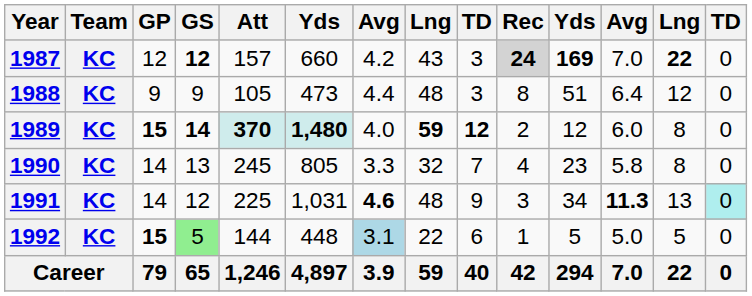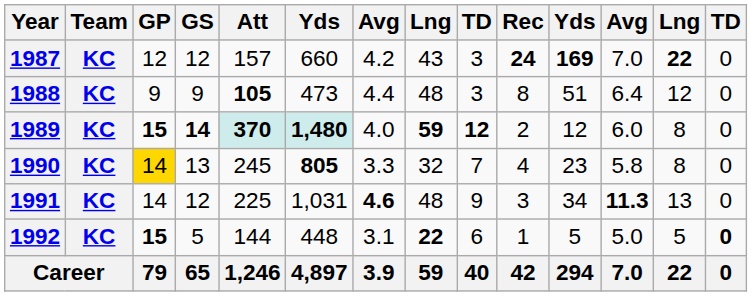1987 | GS: bold -> normal
1987 | Rec: lightgrey background -> no background
1988 | Att: normal -> bold
1990 | GP: no background -> gold background
1990 | column 6: normal -> bold
1991 | column 14: paleturquoise background -> no background
1992 | GS: lightgreen background -> no background
1992 | column 7: lightblue background -> no background
1992 | column 8: normal -> bold
1992 | column 14: normal -> bold
